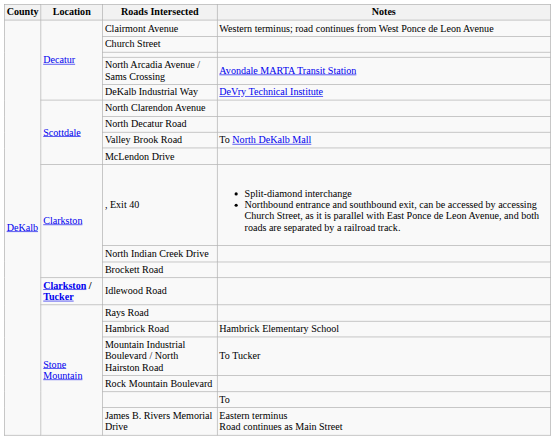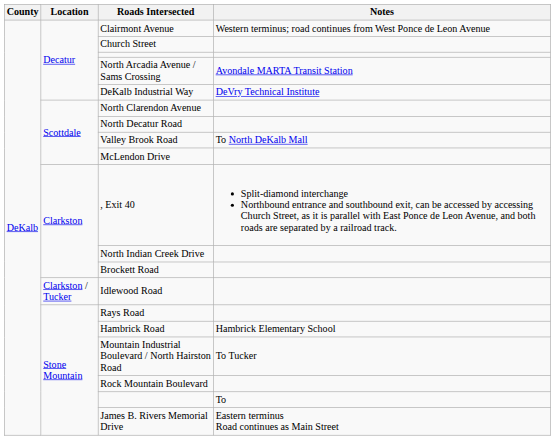Idlewood Road | Location: bold -> normal
